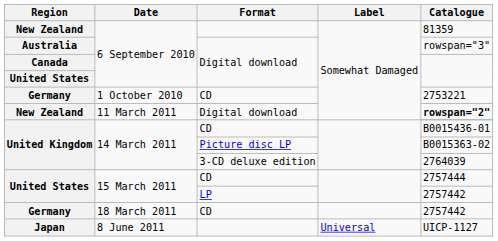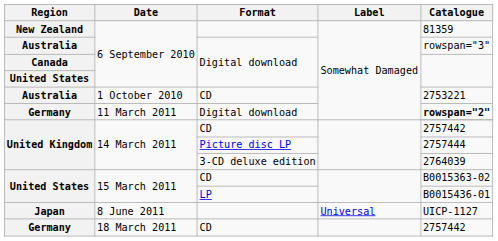1 October 2010 | Region: Germany -> Australia
11 March 2011 | Region: New Zealand -> Germany
14 March 2011 / CD | Catalogue: B0015436-01 -> 2757442
14 March 2011 / Picture disc LP | Catalogue: B0015363-02 -> 2757444
15 March 2011 / CD | Catalogue: 2757444 -> B0015363-02
15 March 2011 / LP | Catalogue: 2757442 -> B0015436-01
rows swapped: 18 March 2011 <-> 8 June 2011
